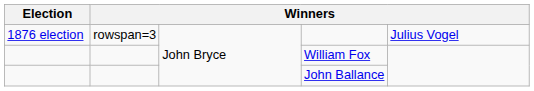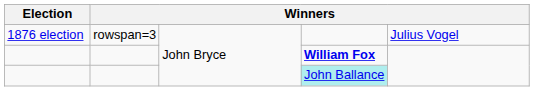William Fox | column 4: normal -> bold
John Ballance | column 4: no background -> paleturquoise background
